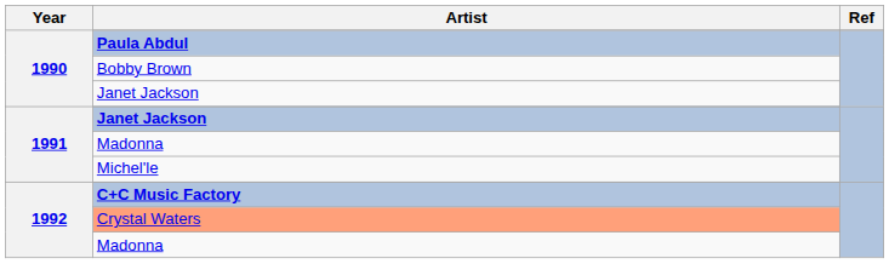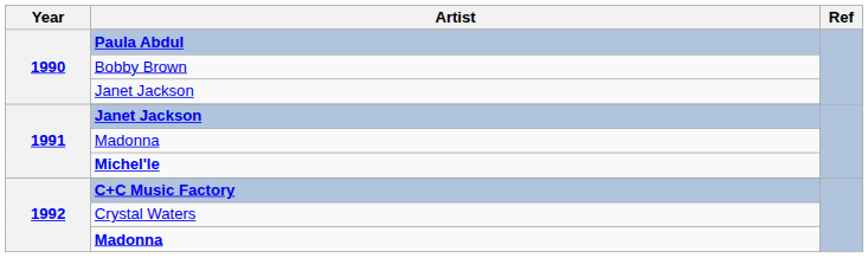Michel'le | Artist: normal -> bold
Crystal Waters | Artist: lightsalmon background -> no background
1992 / Madonna | Artist: normal -> bold
